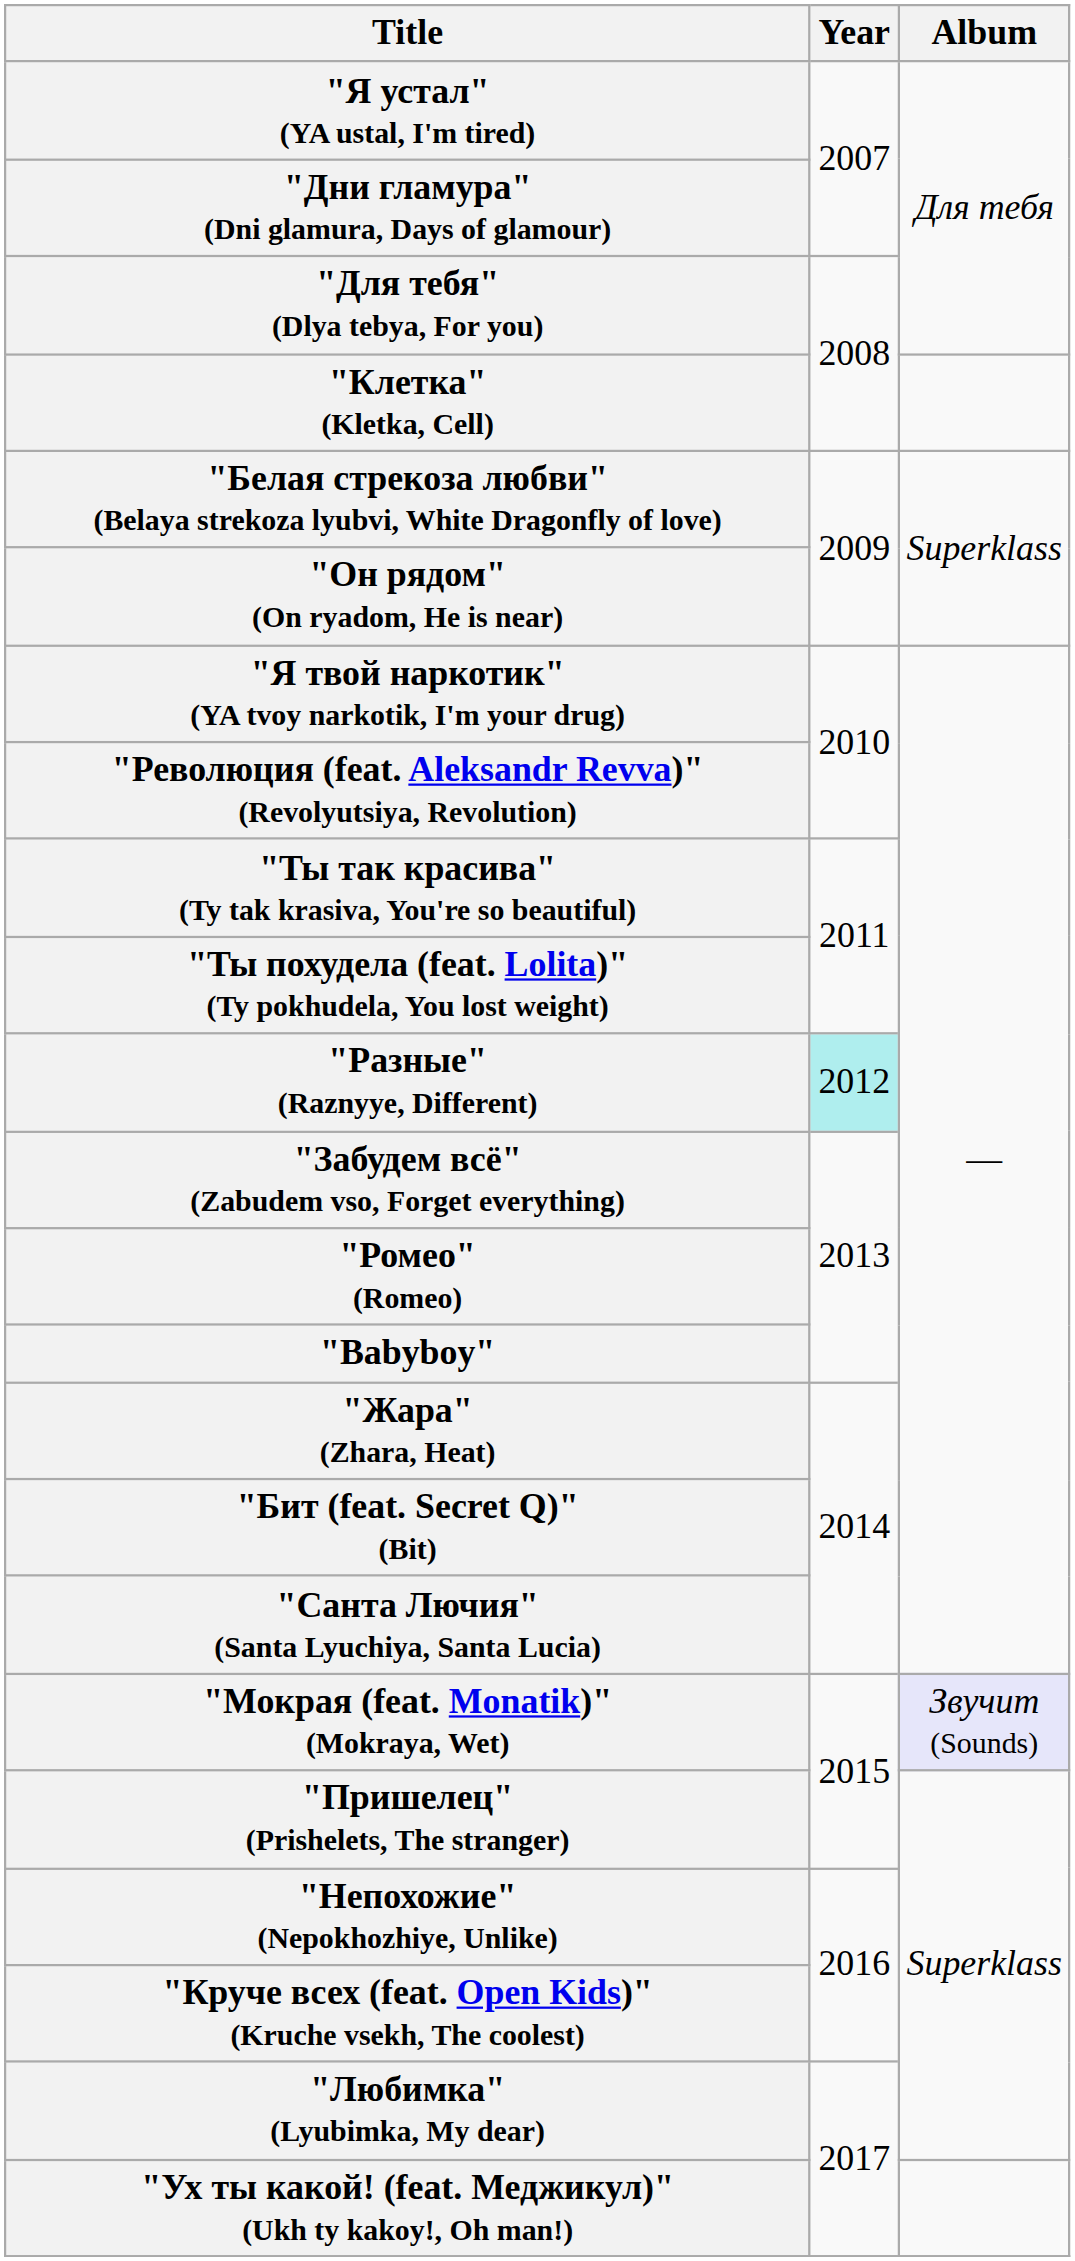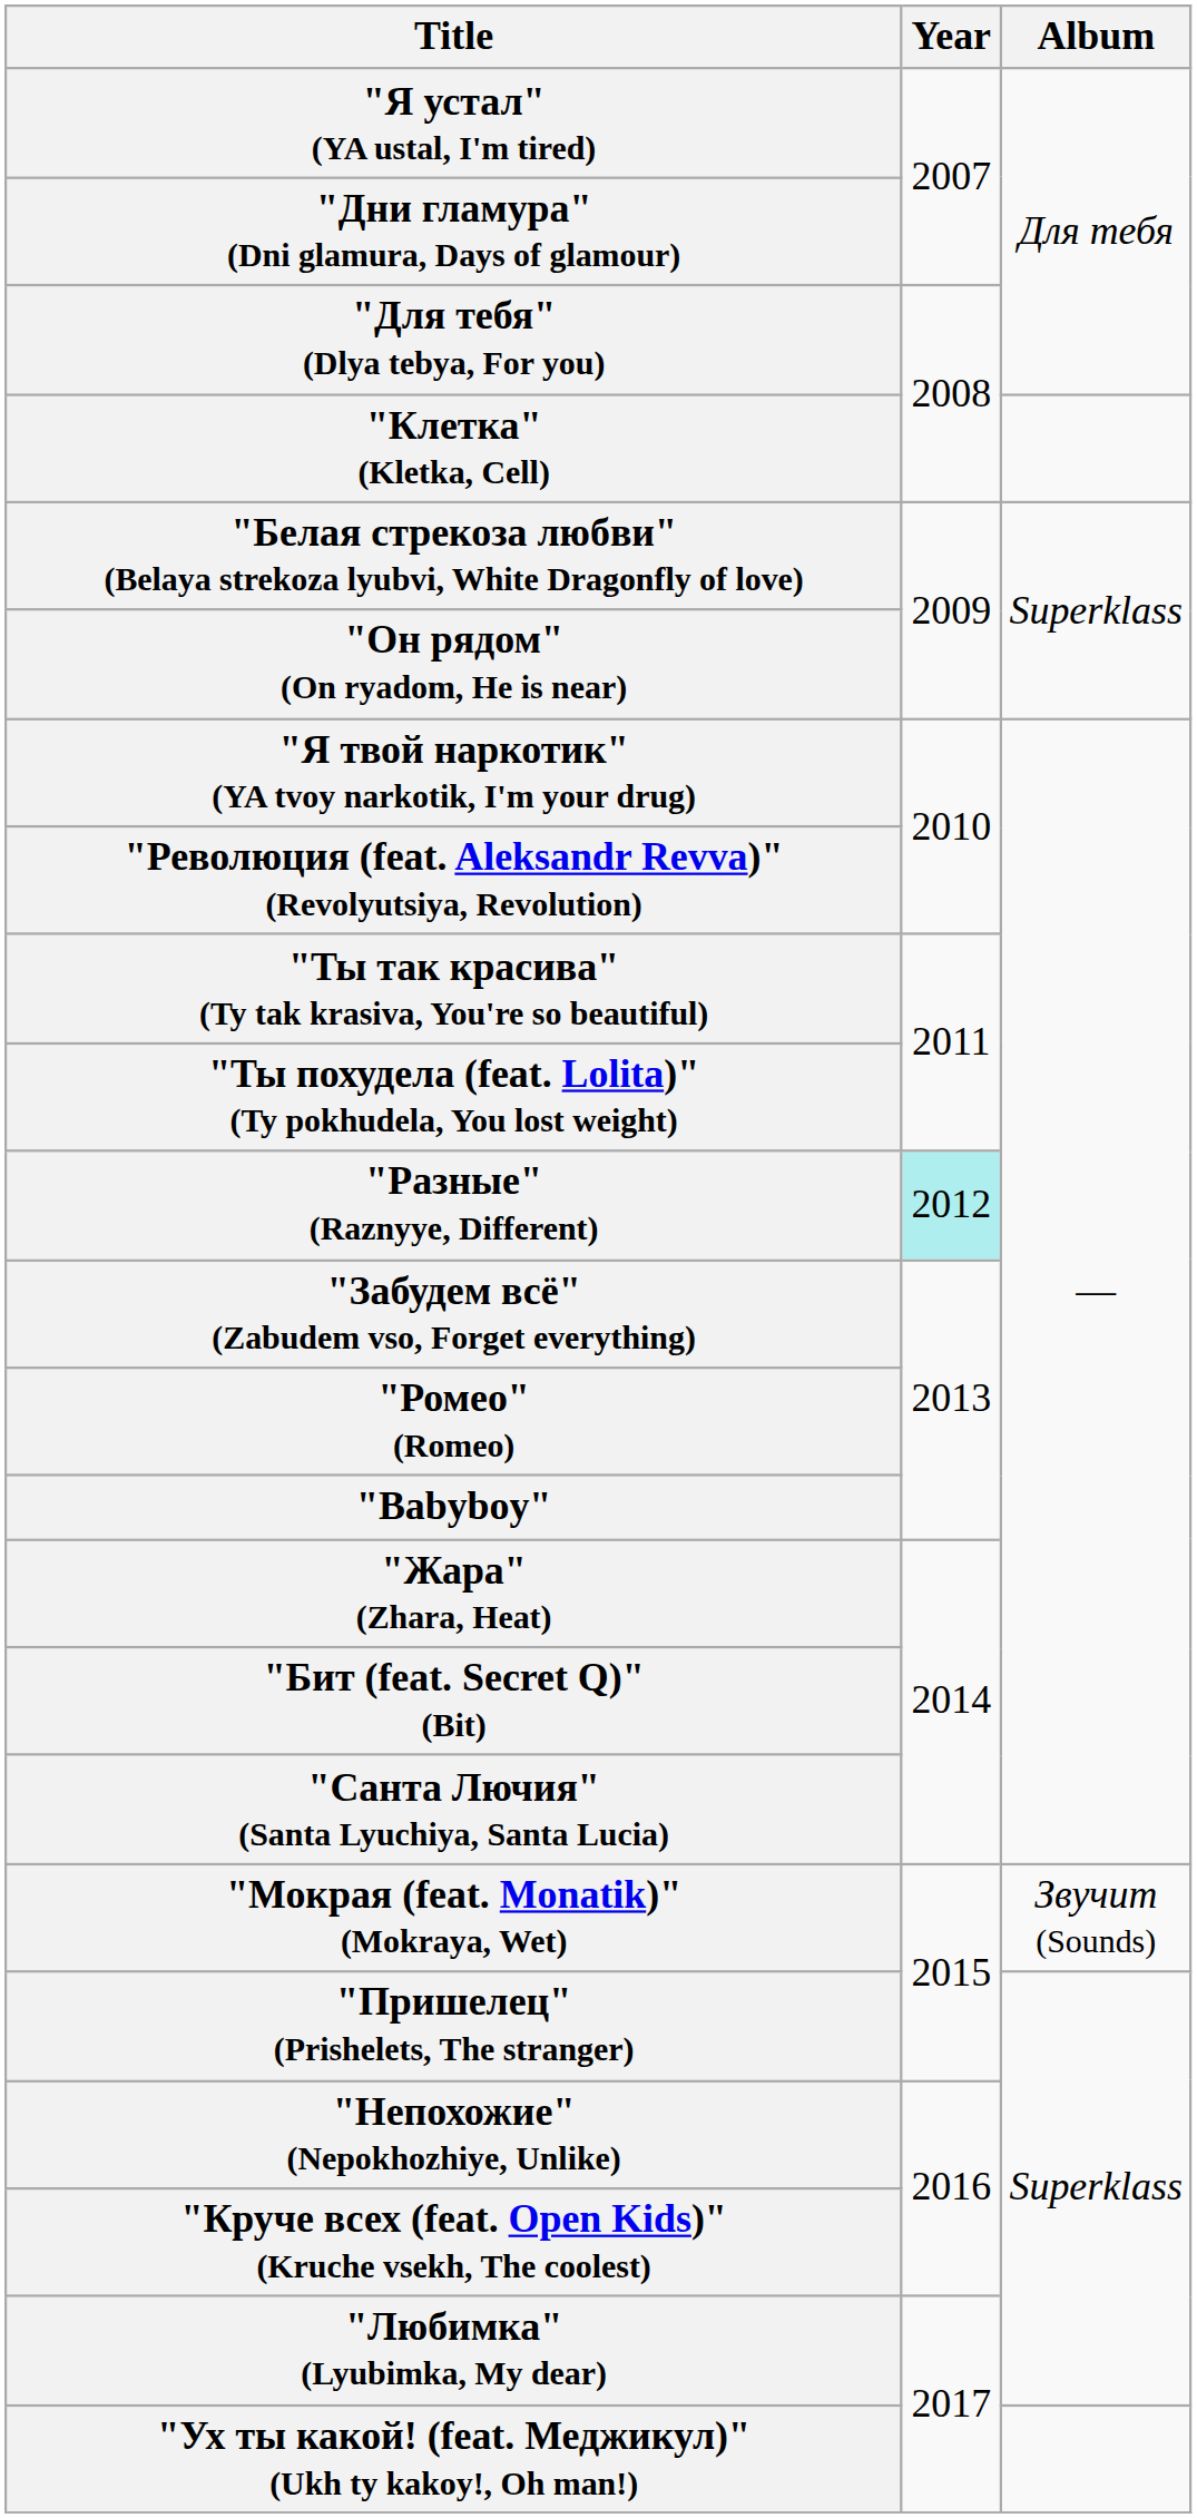"Мокрая (feat. Monatik)" (Mokraya, Wet) | Album: lavender background -> no background
